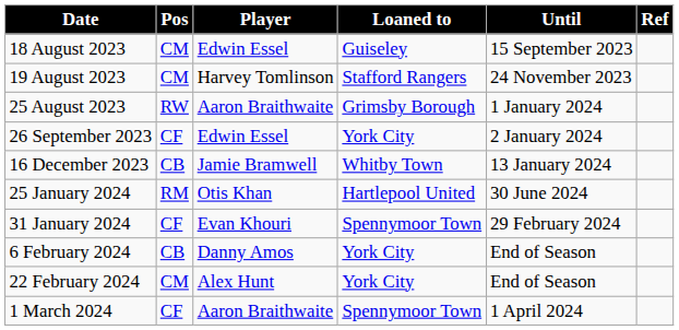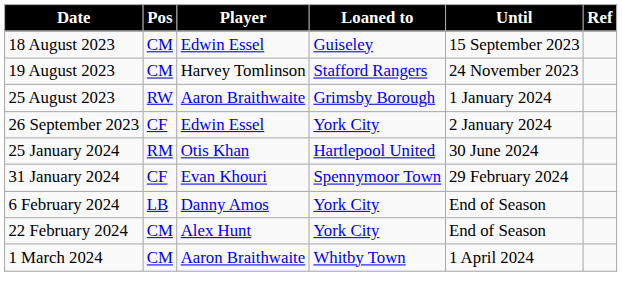- row: 16 December 2023 | CB | Jamie Bramwell | Whitby Town | 13 January 2024
6 February 2024 | Pos: CB -> LB
1 March 2024 | Pos: CF -> CM
1 March 2024 | Loaned to: Spennymoor Town -> Whitby Town
